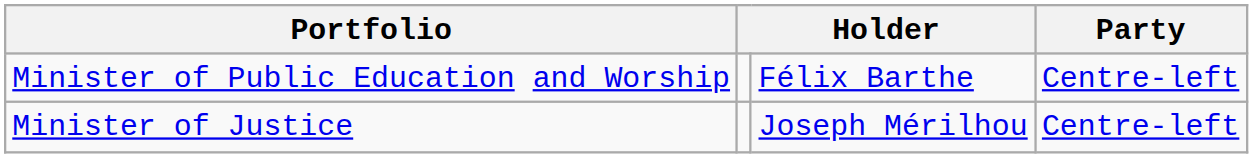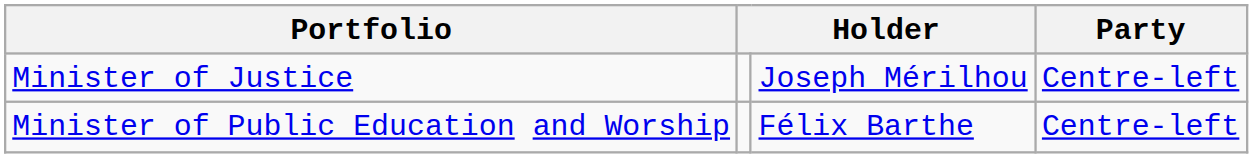rows swapped: Minister of Justice <-> Minister of Public Education and Worship
